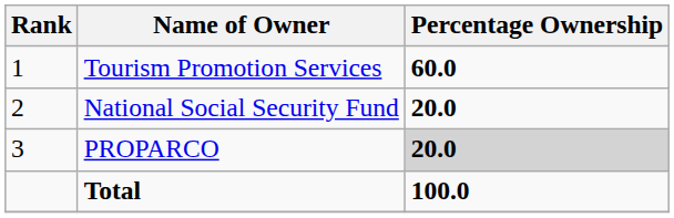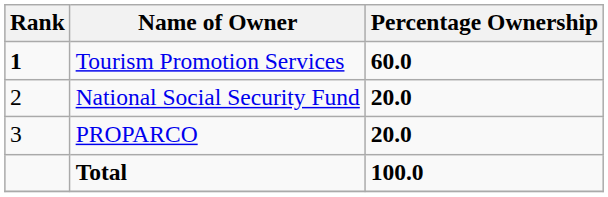Tourism Promotion Services | Rank: normal -> bold
PROPARCO | Percentage Ownership: lightgrey background -> no background
